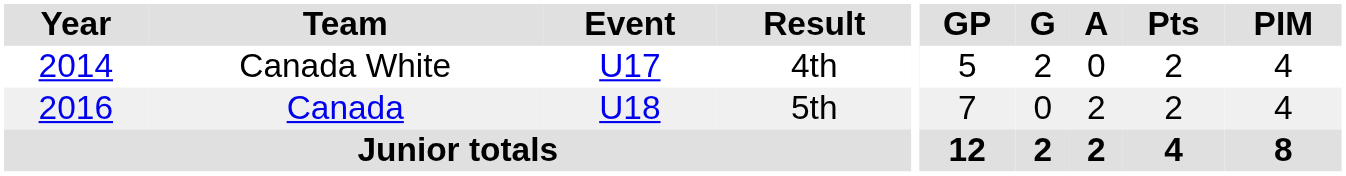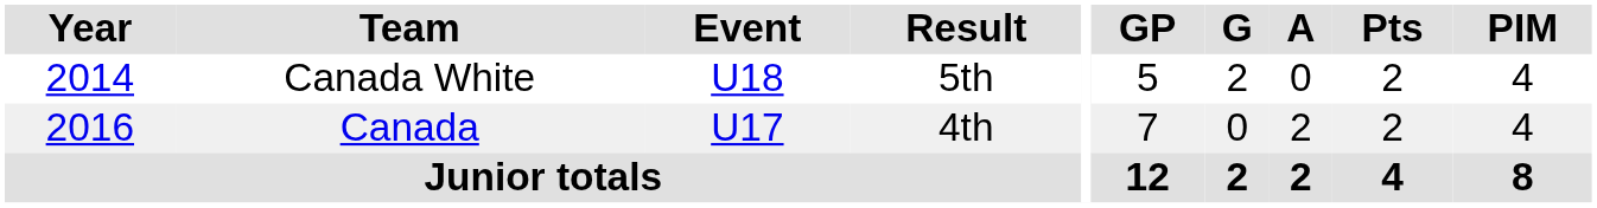Canada White | Event: U17 -> U18
Canada White | Result: 4th -> 5th
Canada | Event: U18 -> U17
Canada | Result: 5th -> 4th
